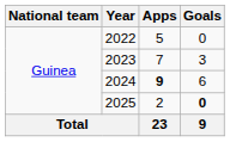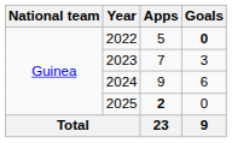2022 | Goals: normal -> bold
2024 | Apps: bold -> normal
2025 | Apps: normal -> bold
2025 | Goals: bold -> normal
